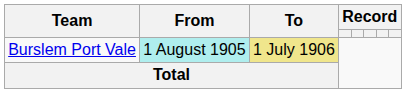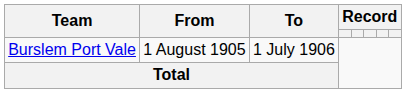Burslem Port Vale | From: paleturquoise background -> no background
Burslem Port Vale | To: khaki background -> no background
